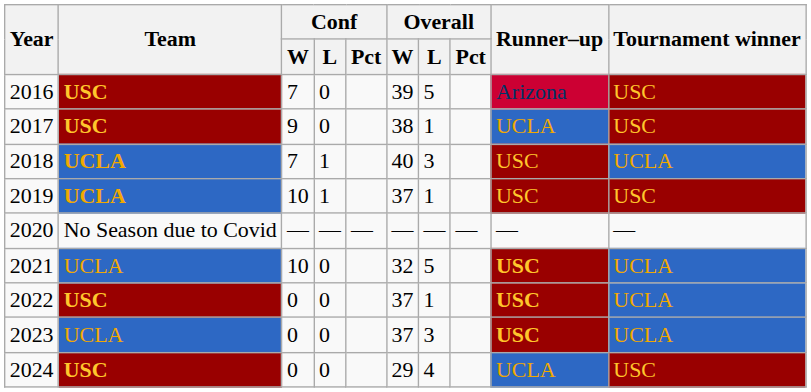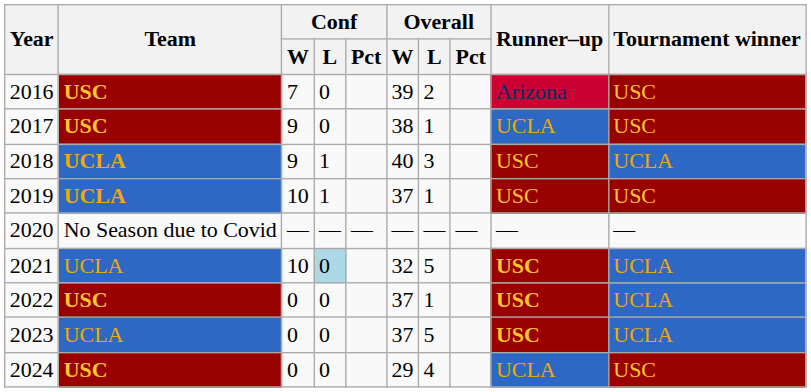2016 | Overall / L: 5 -> 2
2018 | Conf / W: 7 -> 9
2021 | Conf / L: no background -> lightblue background
2023 | Overall / L: 3 -> 5
